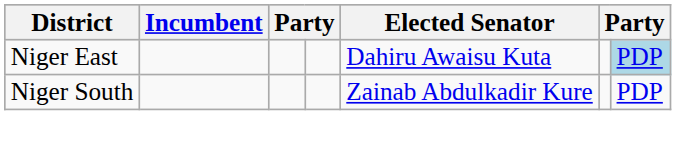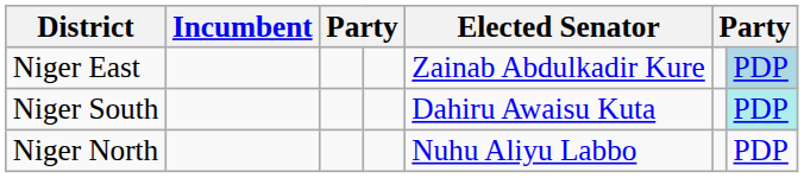Niger East | Elected Senator: Dahiru Awaisu Kuta -> Zainab Abdulkadir Kure
Niger South | Elected Senator: Zainab Abdulkadir Kure -> Dahiru Awaisu Kuta
Niger South | column 7: no background -> paleturquoise background
+ row: Niger North | Nuhu Aliyu Labbo | PDP
